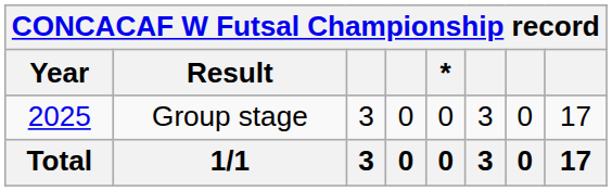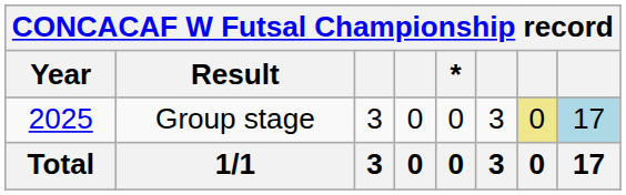Group stage | column 7: no background -> khaki background
Group stage | column 8: no background -> lightblue background
